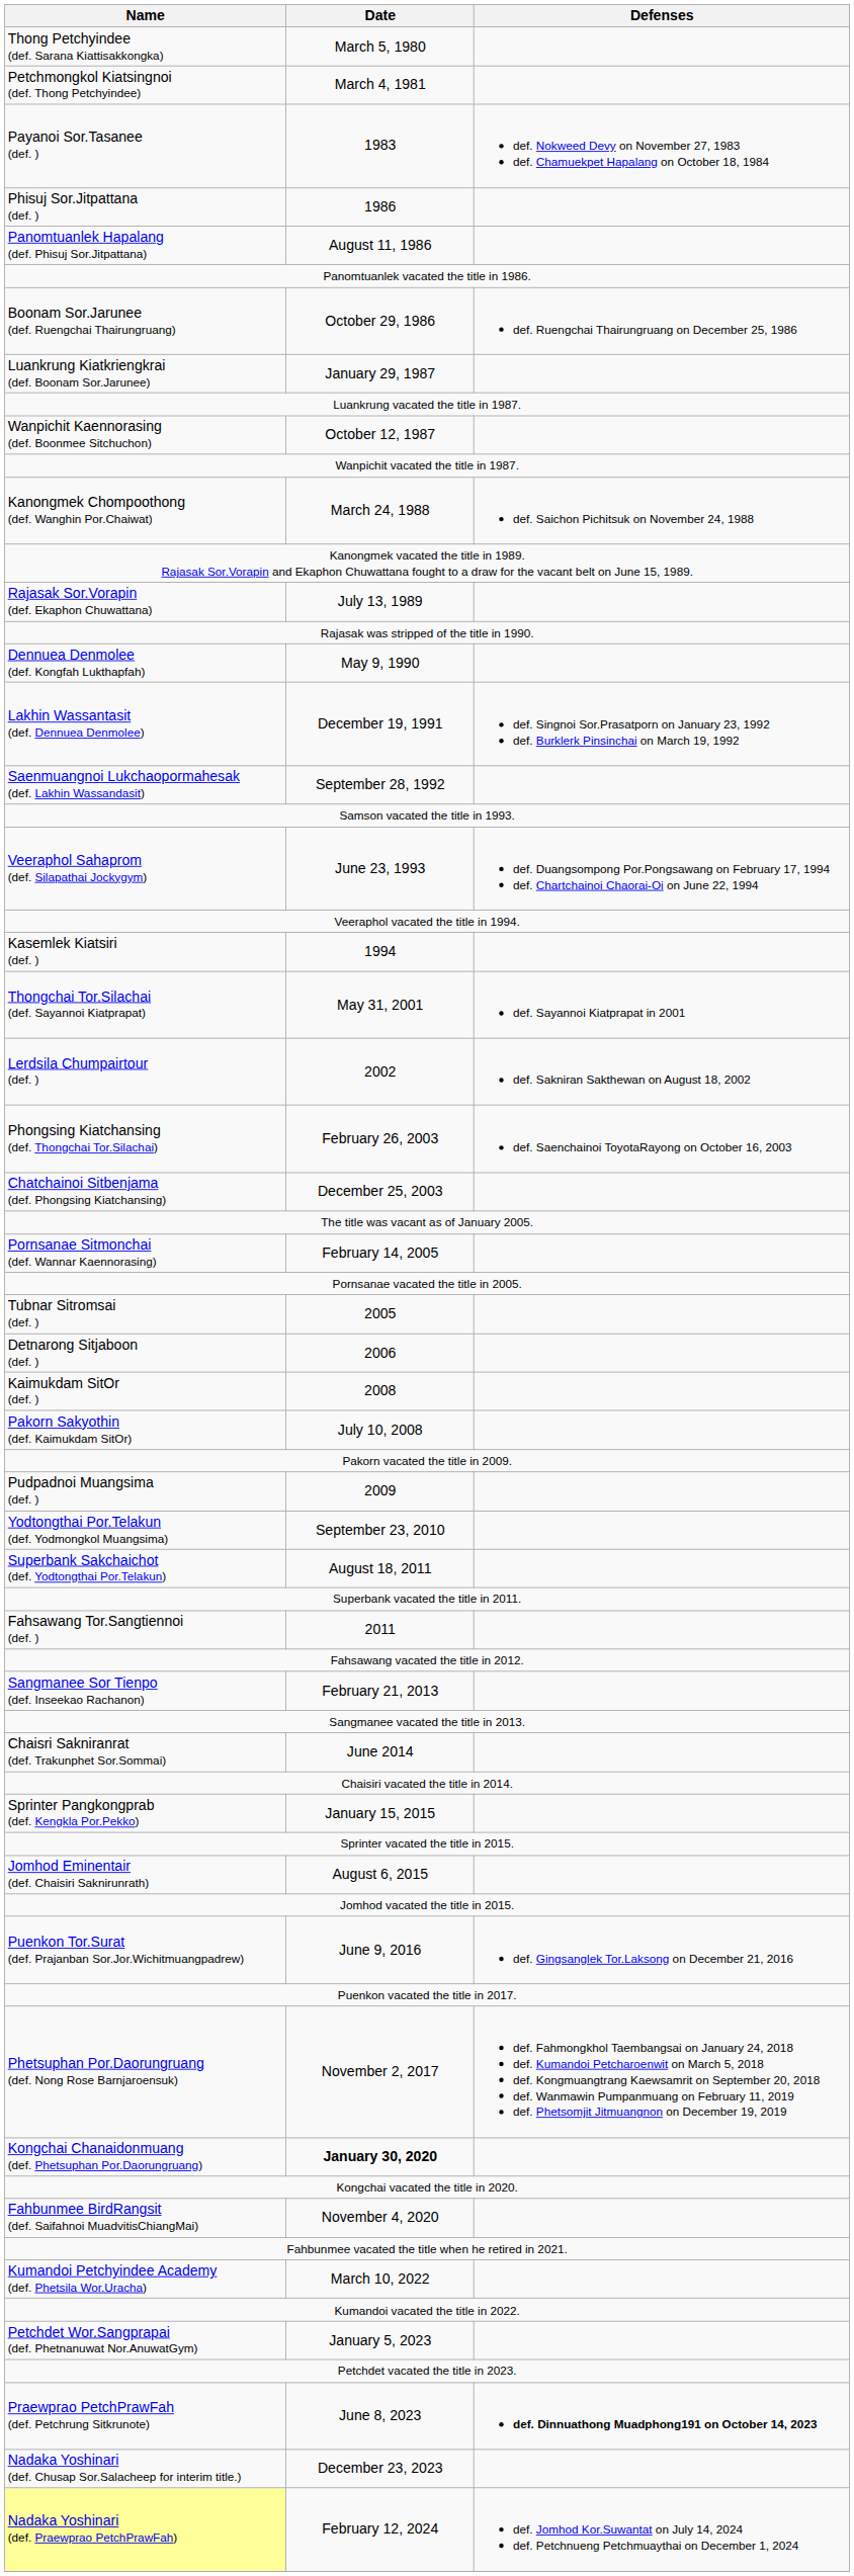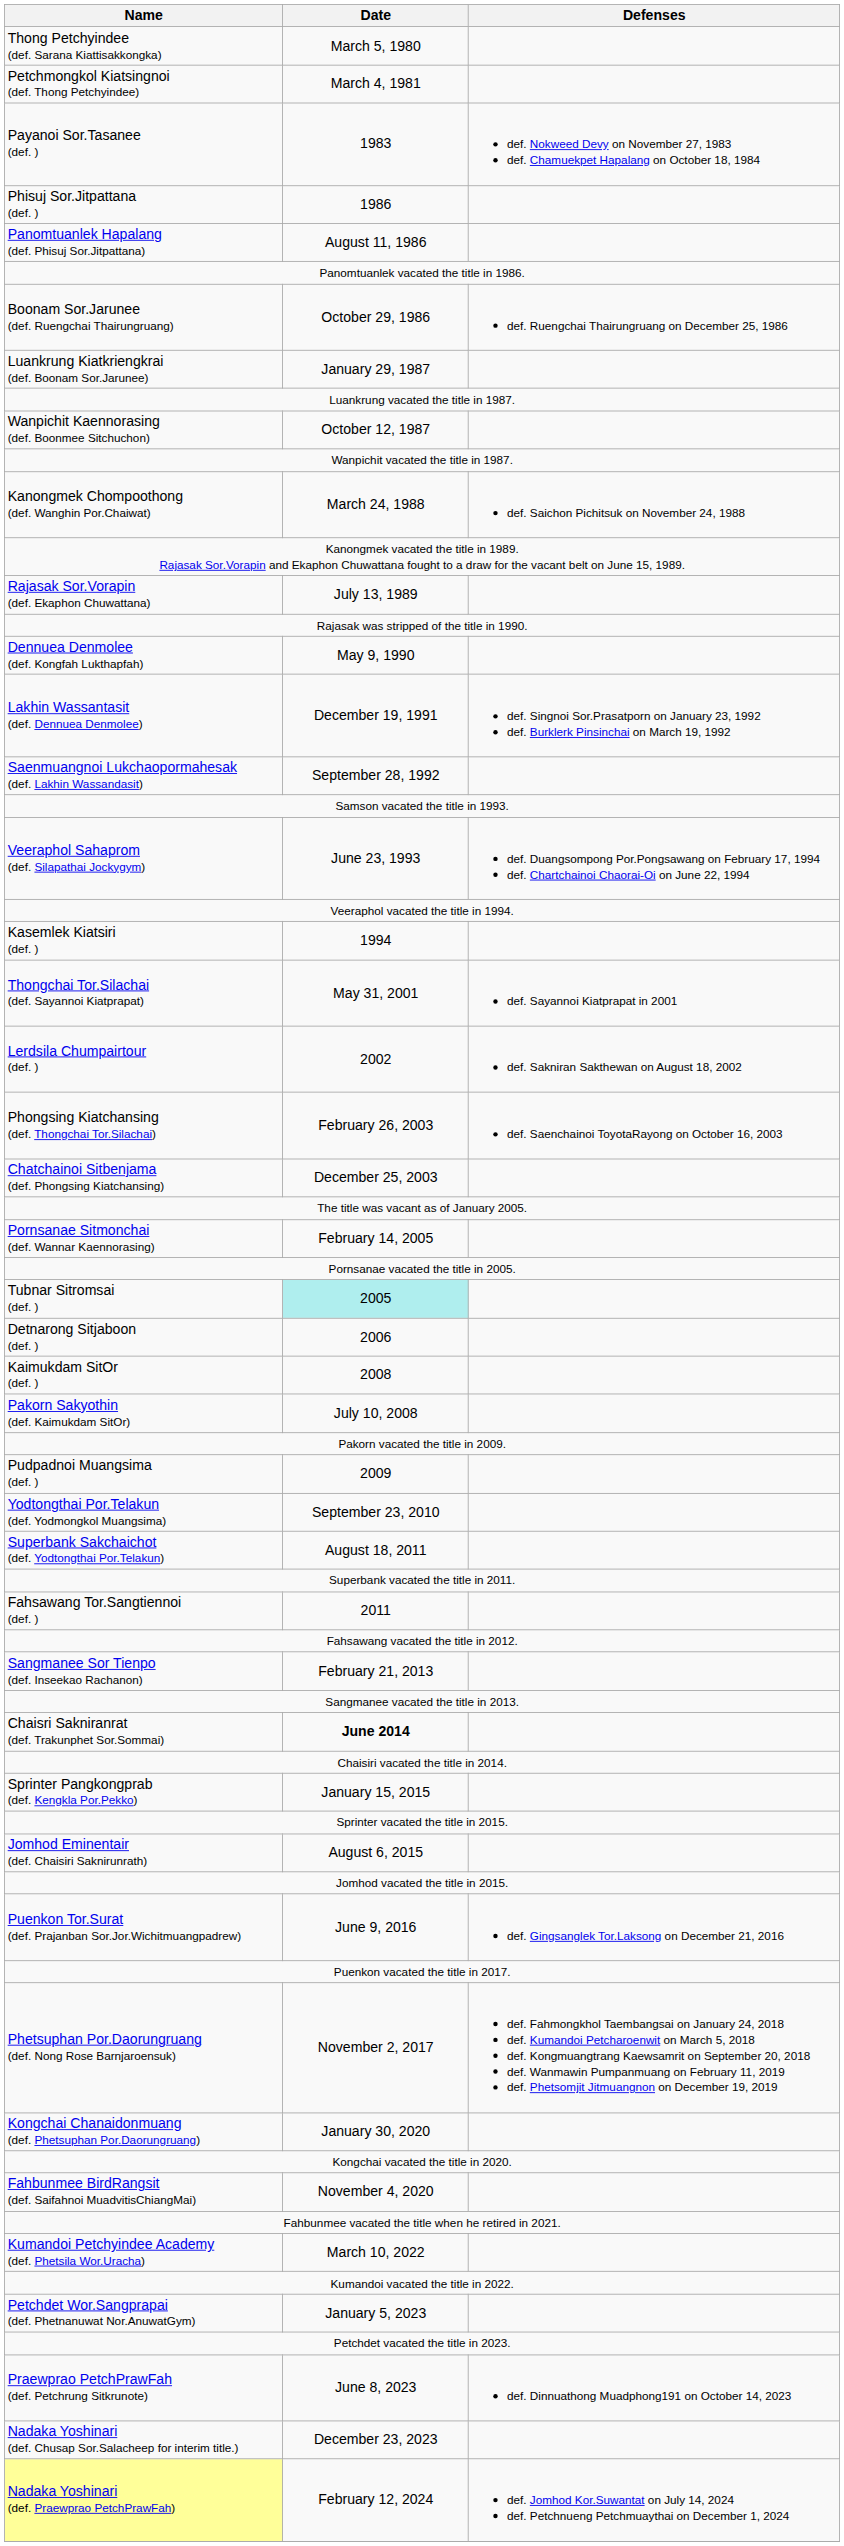Tubnar Sitromsai (def. ) | Date: no background -> paleturquoise background
Chaisri Sakniranrat (def. Trakunphet Sor.Sommai) | Date: normal -> bold
Kongchai Chanaidonmuang (def. Phetsuphan Por.Daorungruang) | Date: bold -> normal
Praewprao PetchPrawFah (def. Petchrung Sitkrunote) | Defenses: bold -> normal
